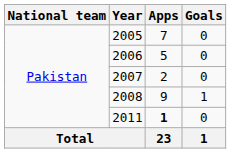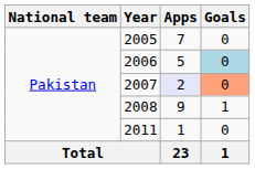2006 | Goals: no background -> lightblue background
2007 | Apps: no background -> lavender background
2007 | Goals: no background -> lightsalmon background
2011 | Apps: bold -> normal
